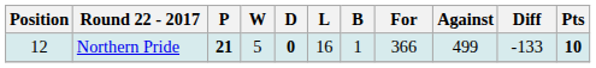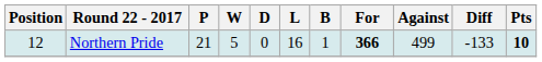Northern Pride | P: bold -> normal
Northern Pride | D: bold -> normal
Northern Pride | For: normal -> bold
